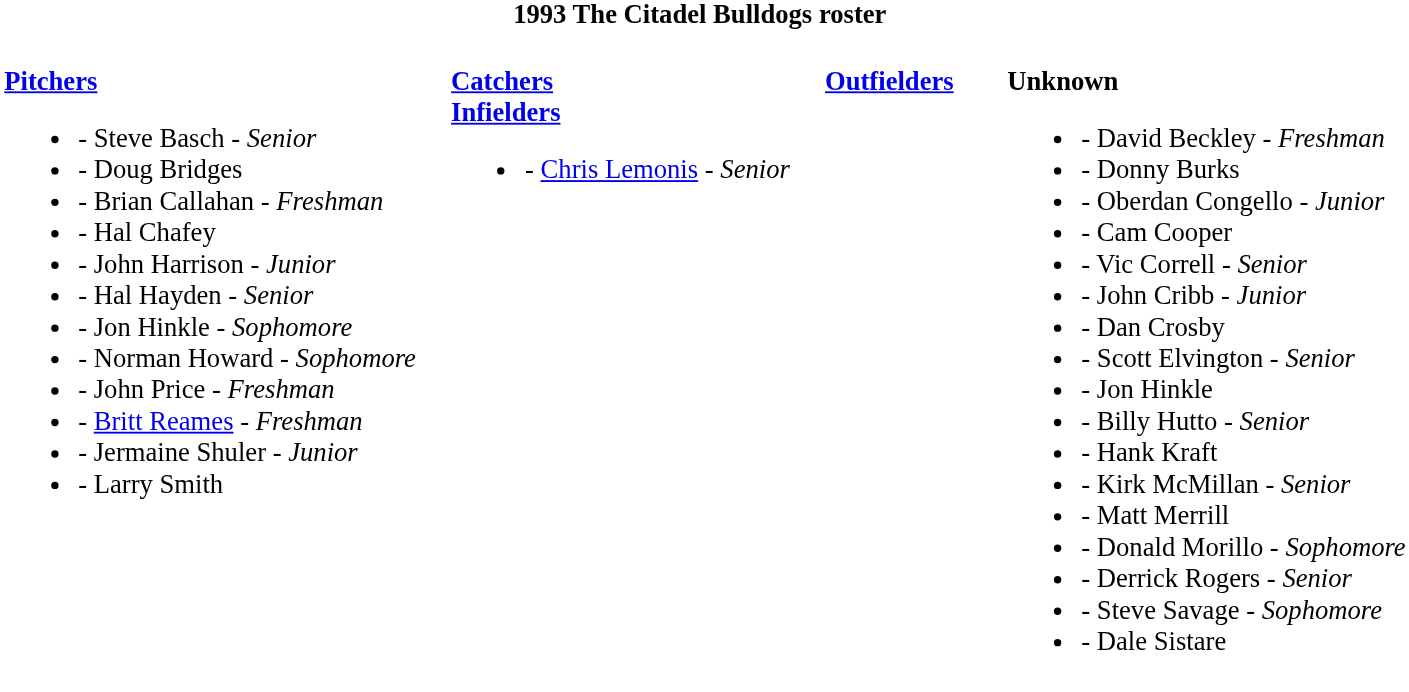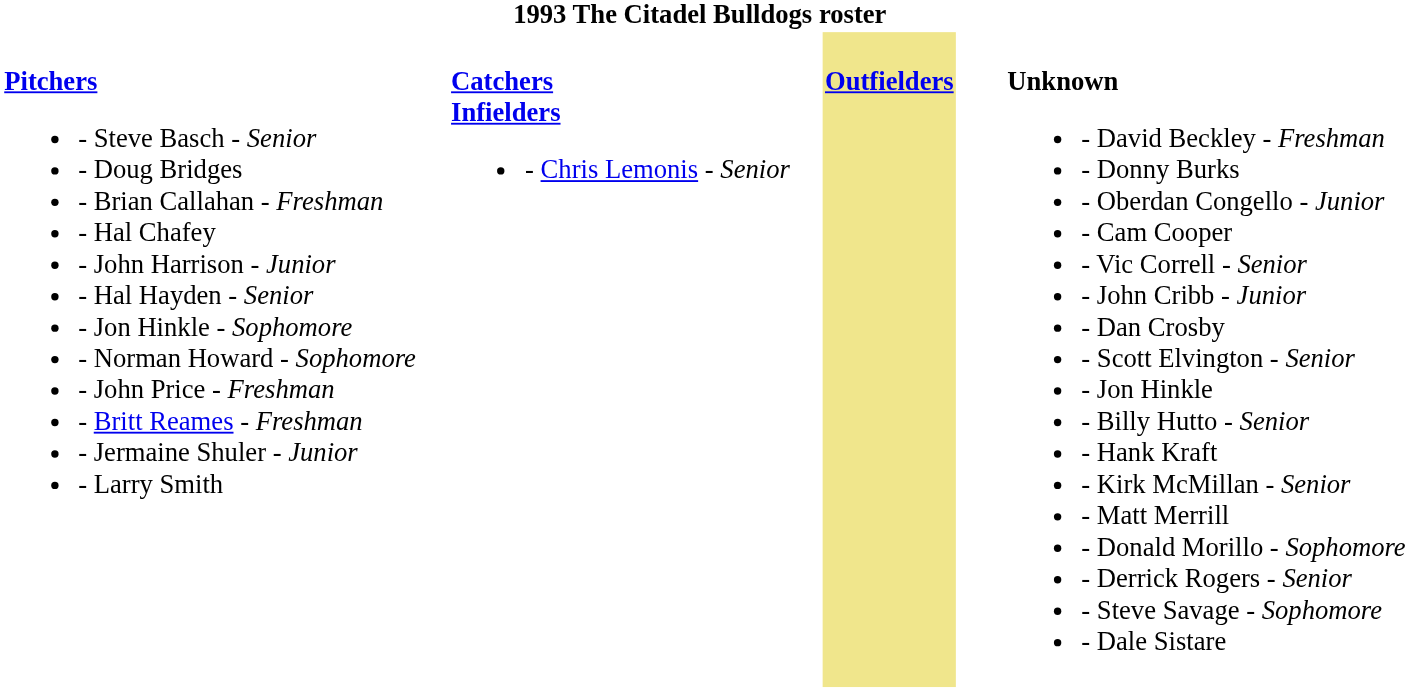row 2 | column 3: no background -> khaki background
